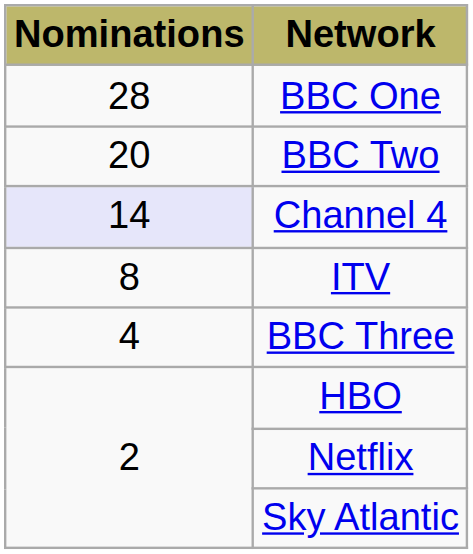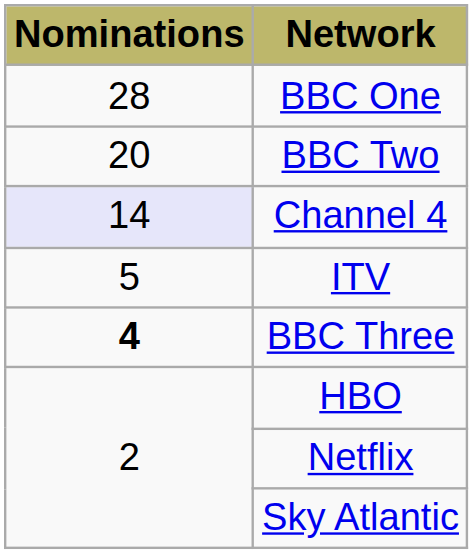ITV | Nominations: 8 -> 5
BBC Three | Nominations: normal -> bold
